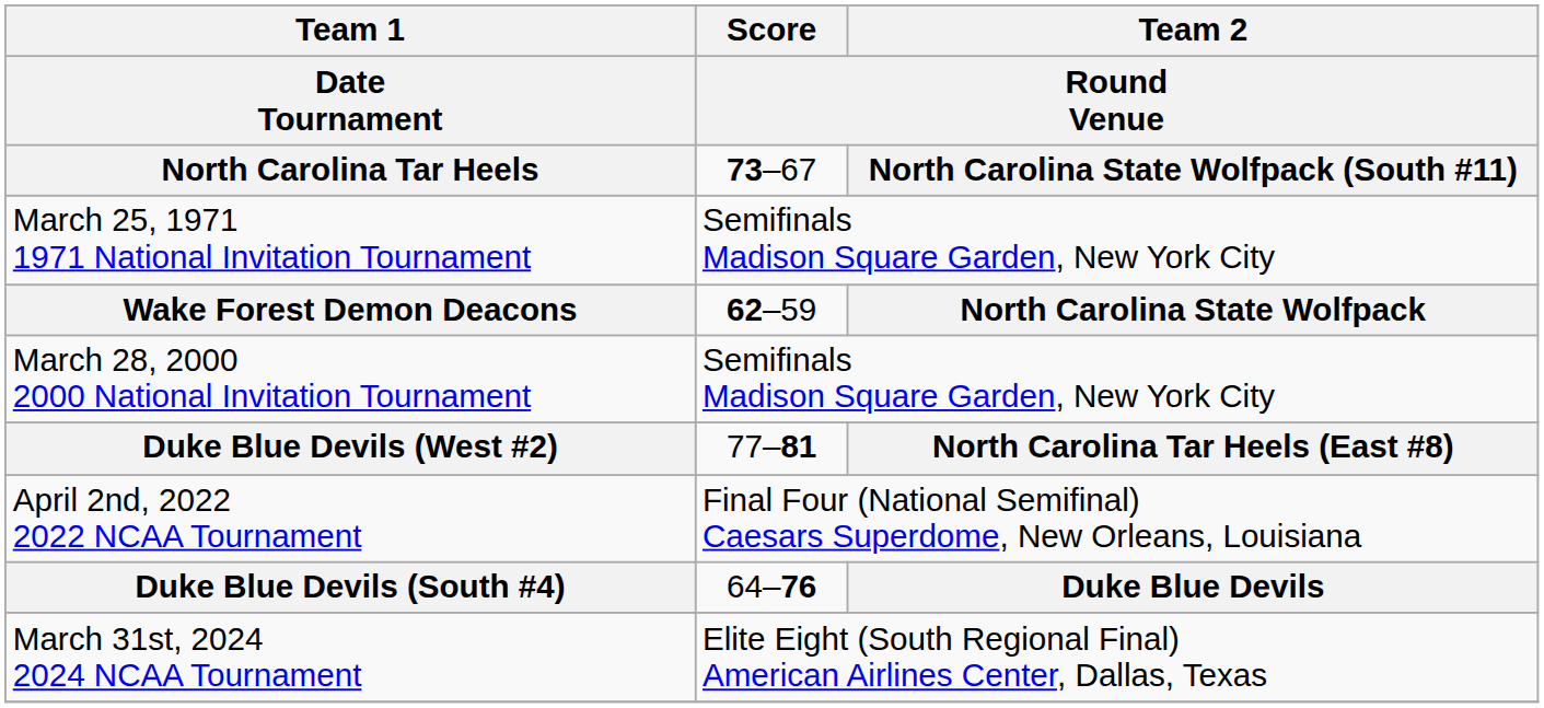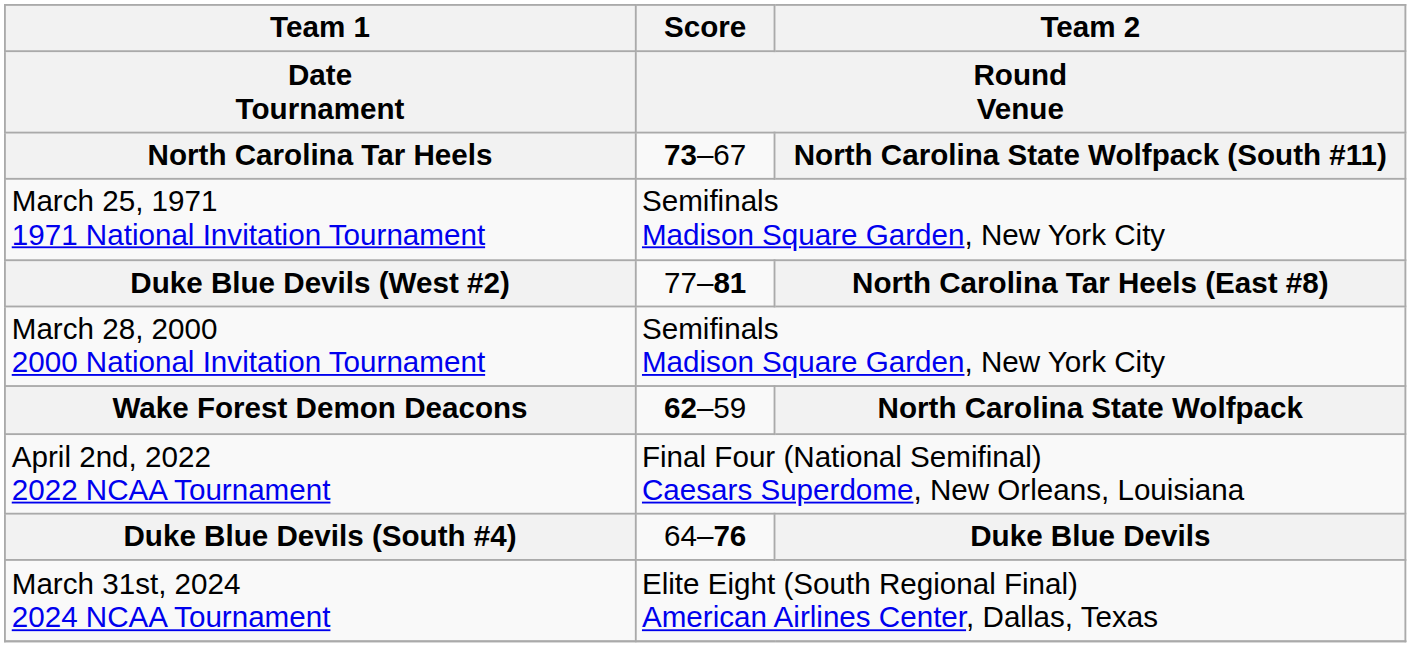rows swapped: Wake Forest Demon Deacons <-> Duke Blue Devils (West #2)
